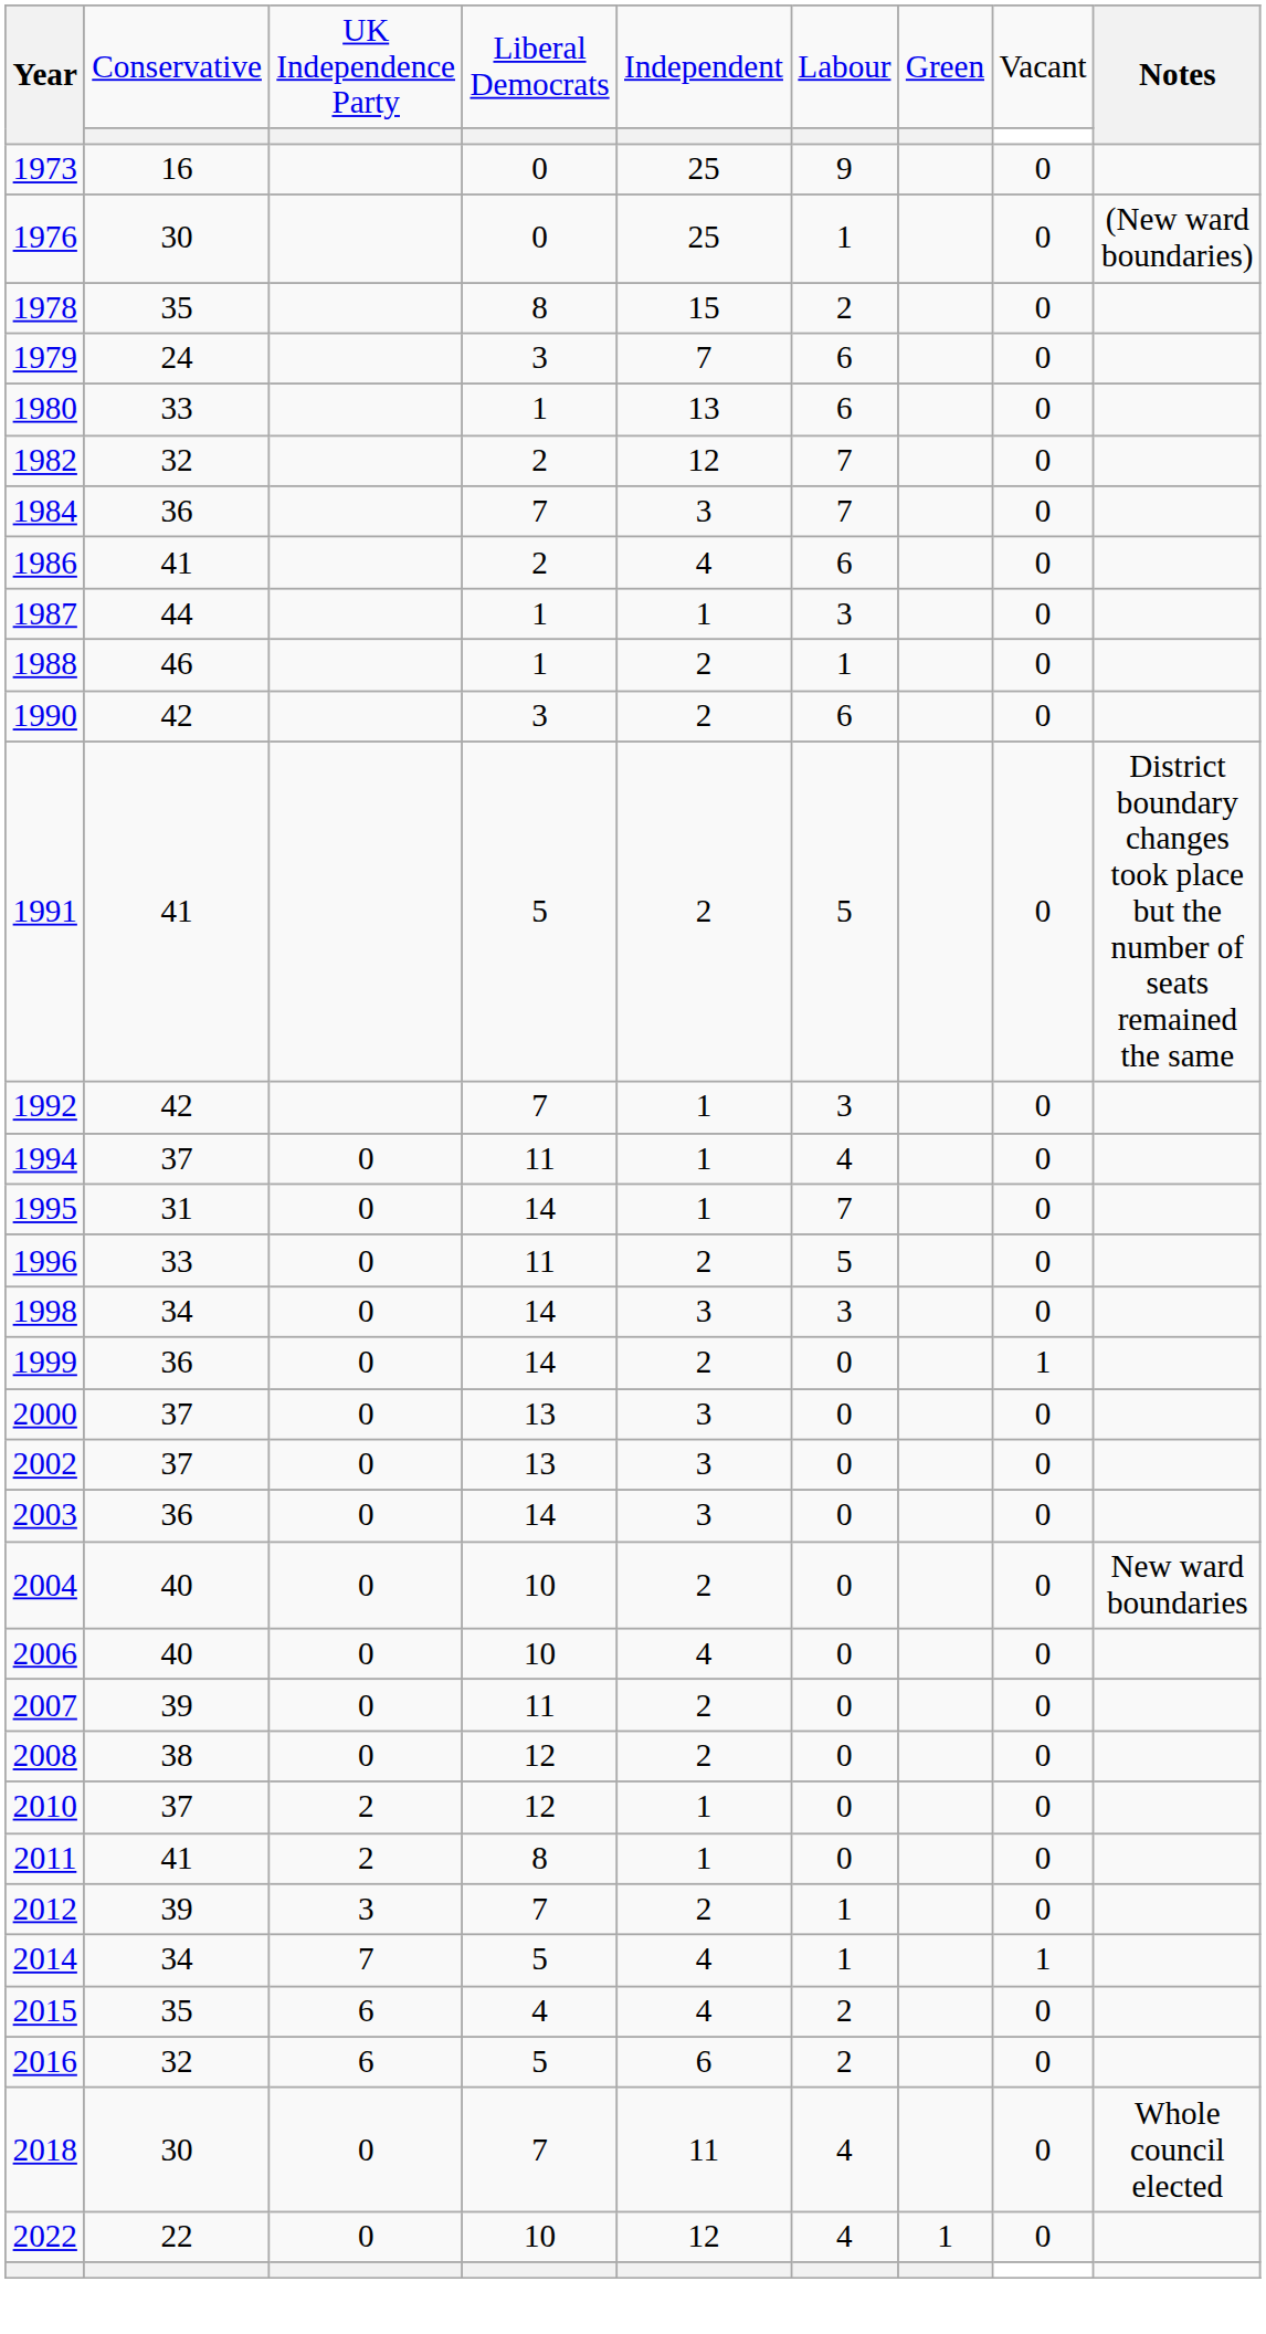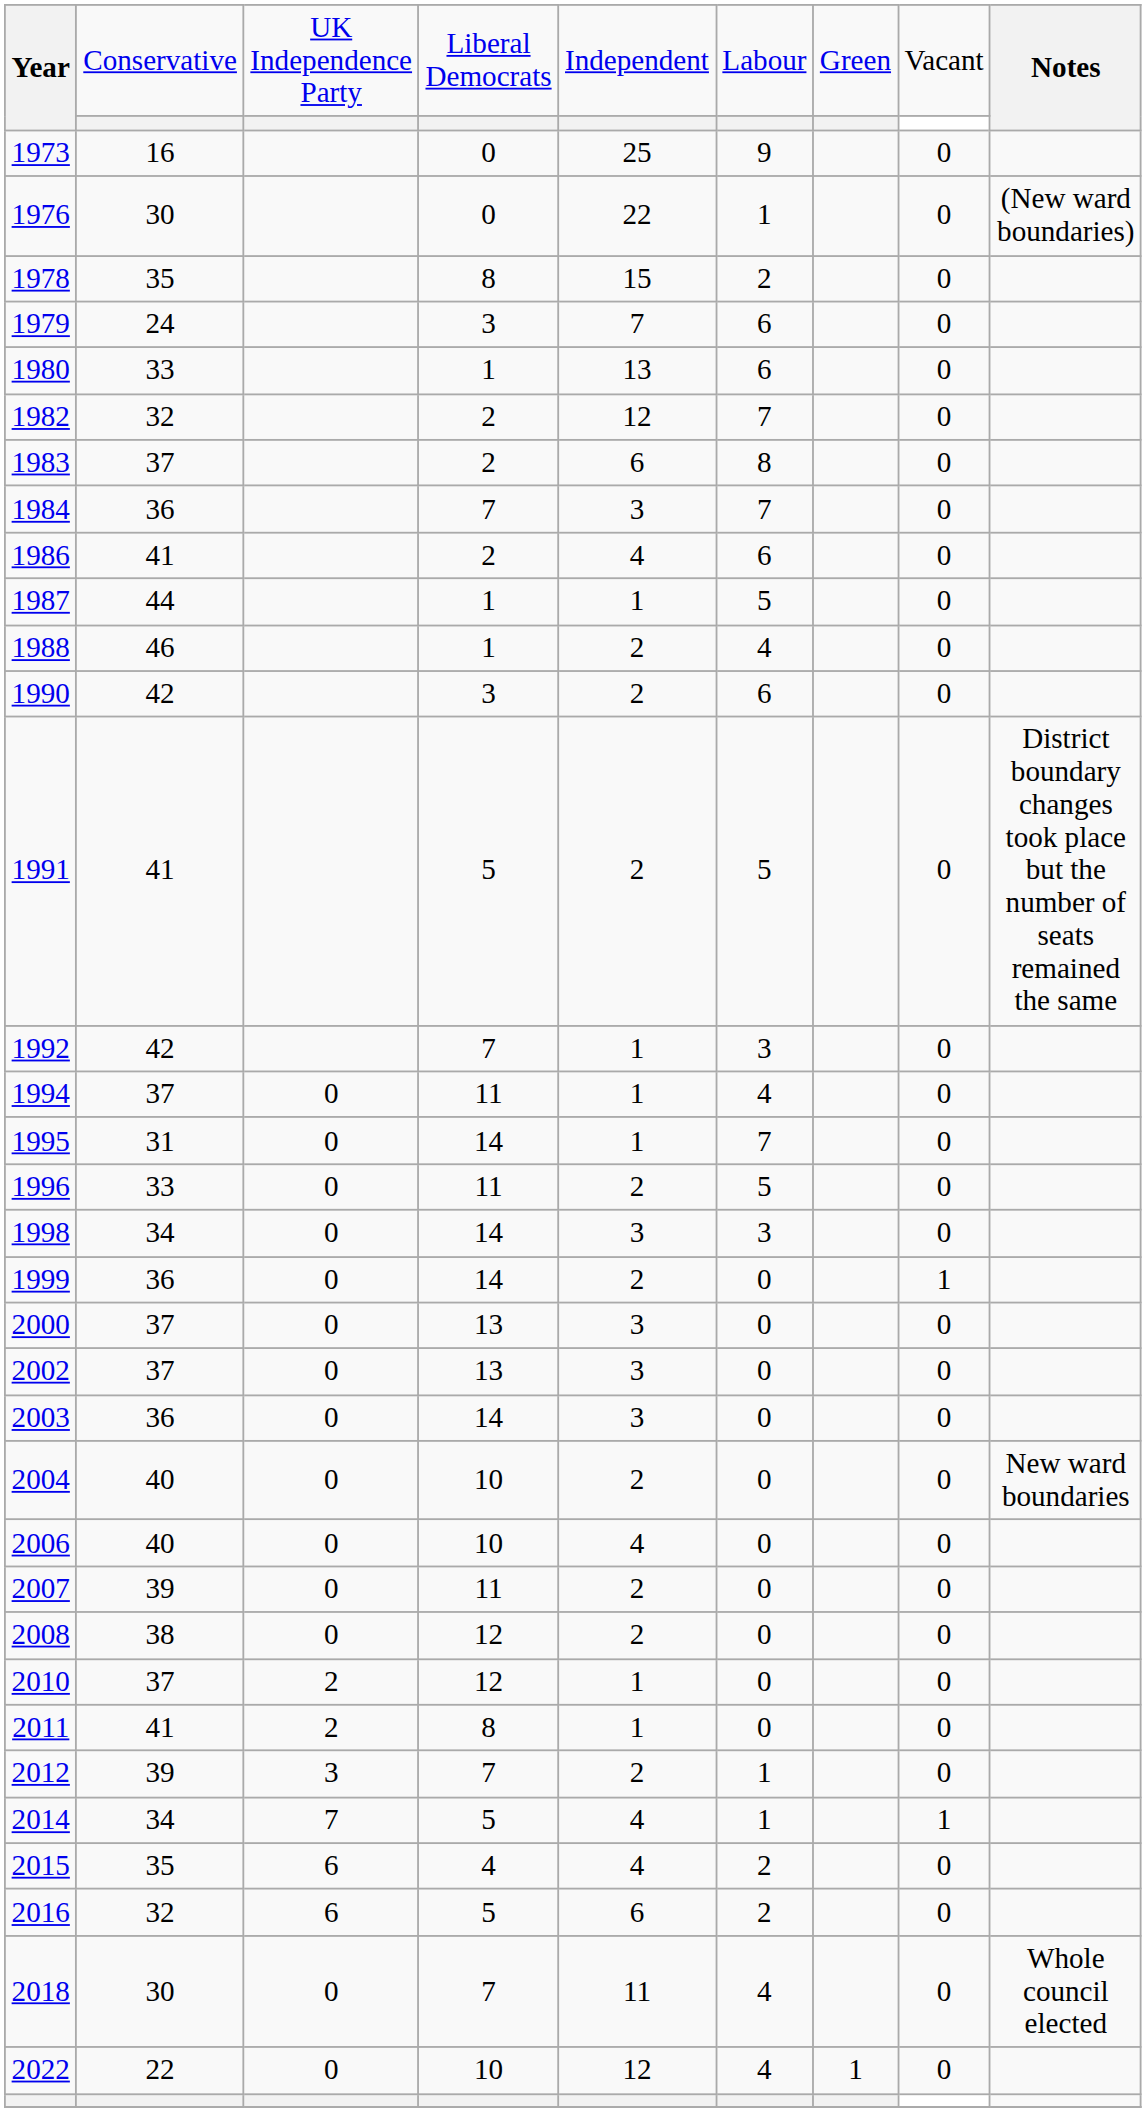1976 | column 5: 25 -> 22
+ row: 1983 | 37 | 2 | 6 | 8 | 0
1987 | column 6: 3 -> 5
1988 | column 6: 1 -> 4
